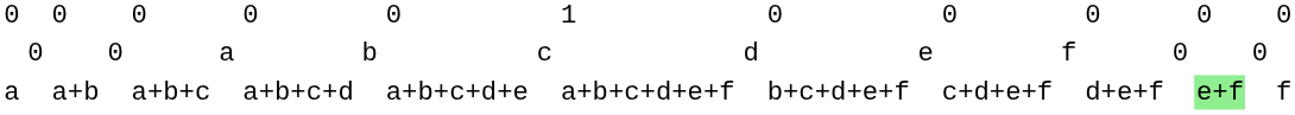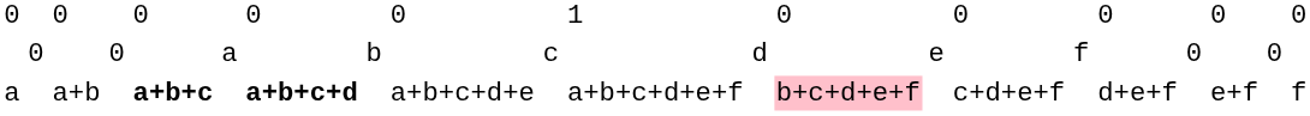a+b | column 5: normal -> bold
a+b | column 7: normal -> bold
a+b | column 13: no background -> pink background
a+b | column 19: lightgreen background -> no background
